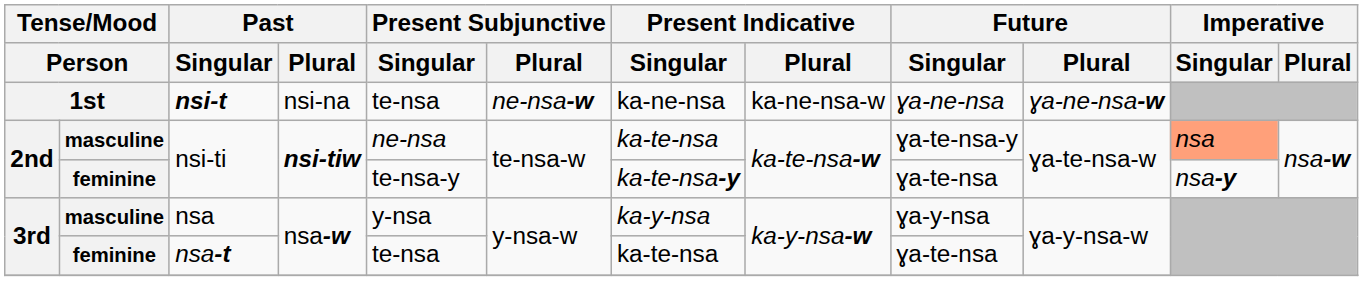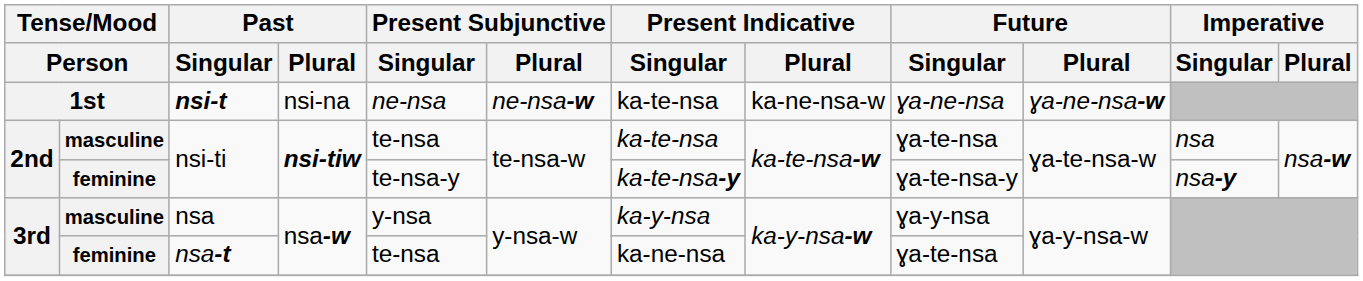nsi-t | Present Subjunctive / Singular: te-nsa -> ne-nsa
nsi-t | Present Indicative / Singular: ka-ne-nsa -> ka-te-nsa
masculine / nsi-ti | Present Subjunctive / Singular: ne-nsa -> te-nsa
masculine / nsi-ti | Future / Singular: ɣa-te-nsa-y -> ɣa-te-nsa
masculine / nsi-ti | Imperative / Singular: lightsalmon background -> no background
feminine / nsi-ti | Future / Singular: ɣa-te-nsa -> ɣa-te-nsa-y
nsa-t | Present Indicative / Singular: ka-te-nsa -> ka-ne-nsa
